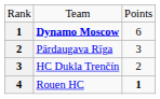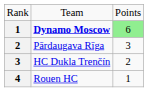Dynamo Moscow | column 3: no background -> lightgreen background
Rouen HC | column 3: bold -> normal
